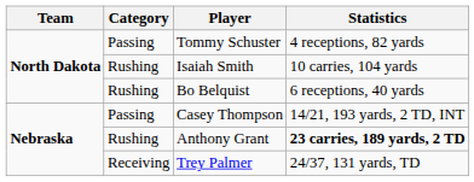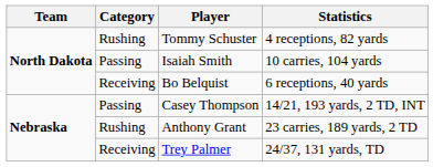Tommy Schuster | Category: Passing -> Rushing
Isaiah Smith | Category: Rushing -> Passing
Bo Belquist | Category: Rushing -> Receiving
Anthony Grant | Statistics: bold -> normal
